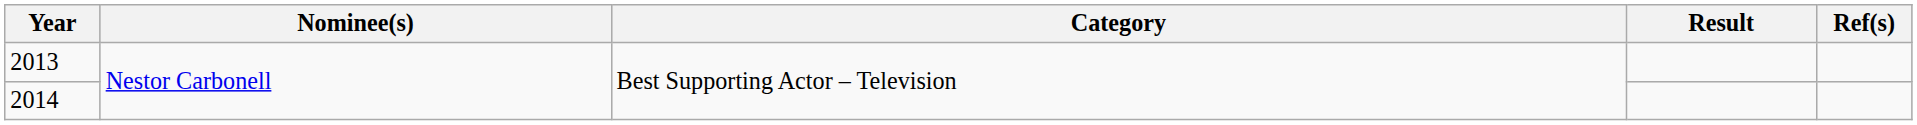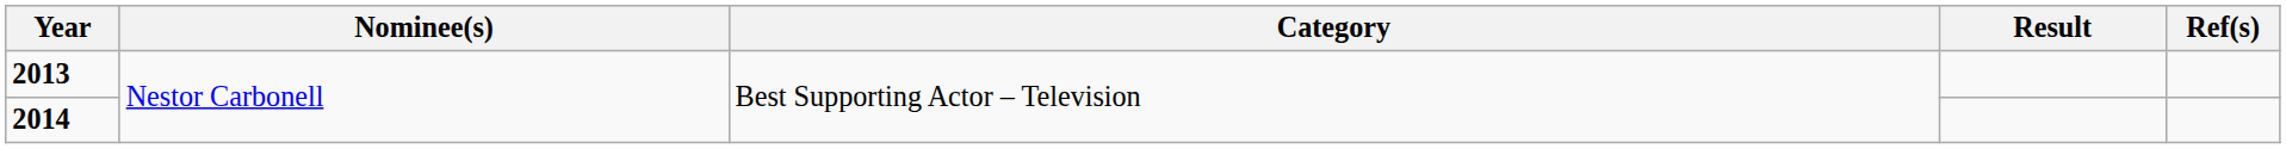2013 | Year: normal -> bold
2014 | Year: normal -> bold
